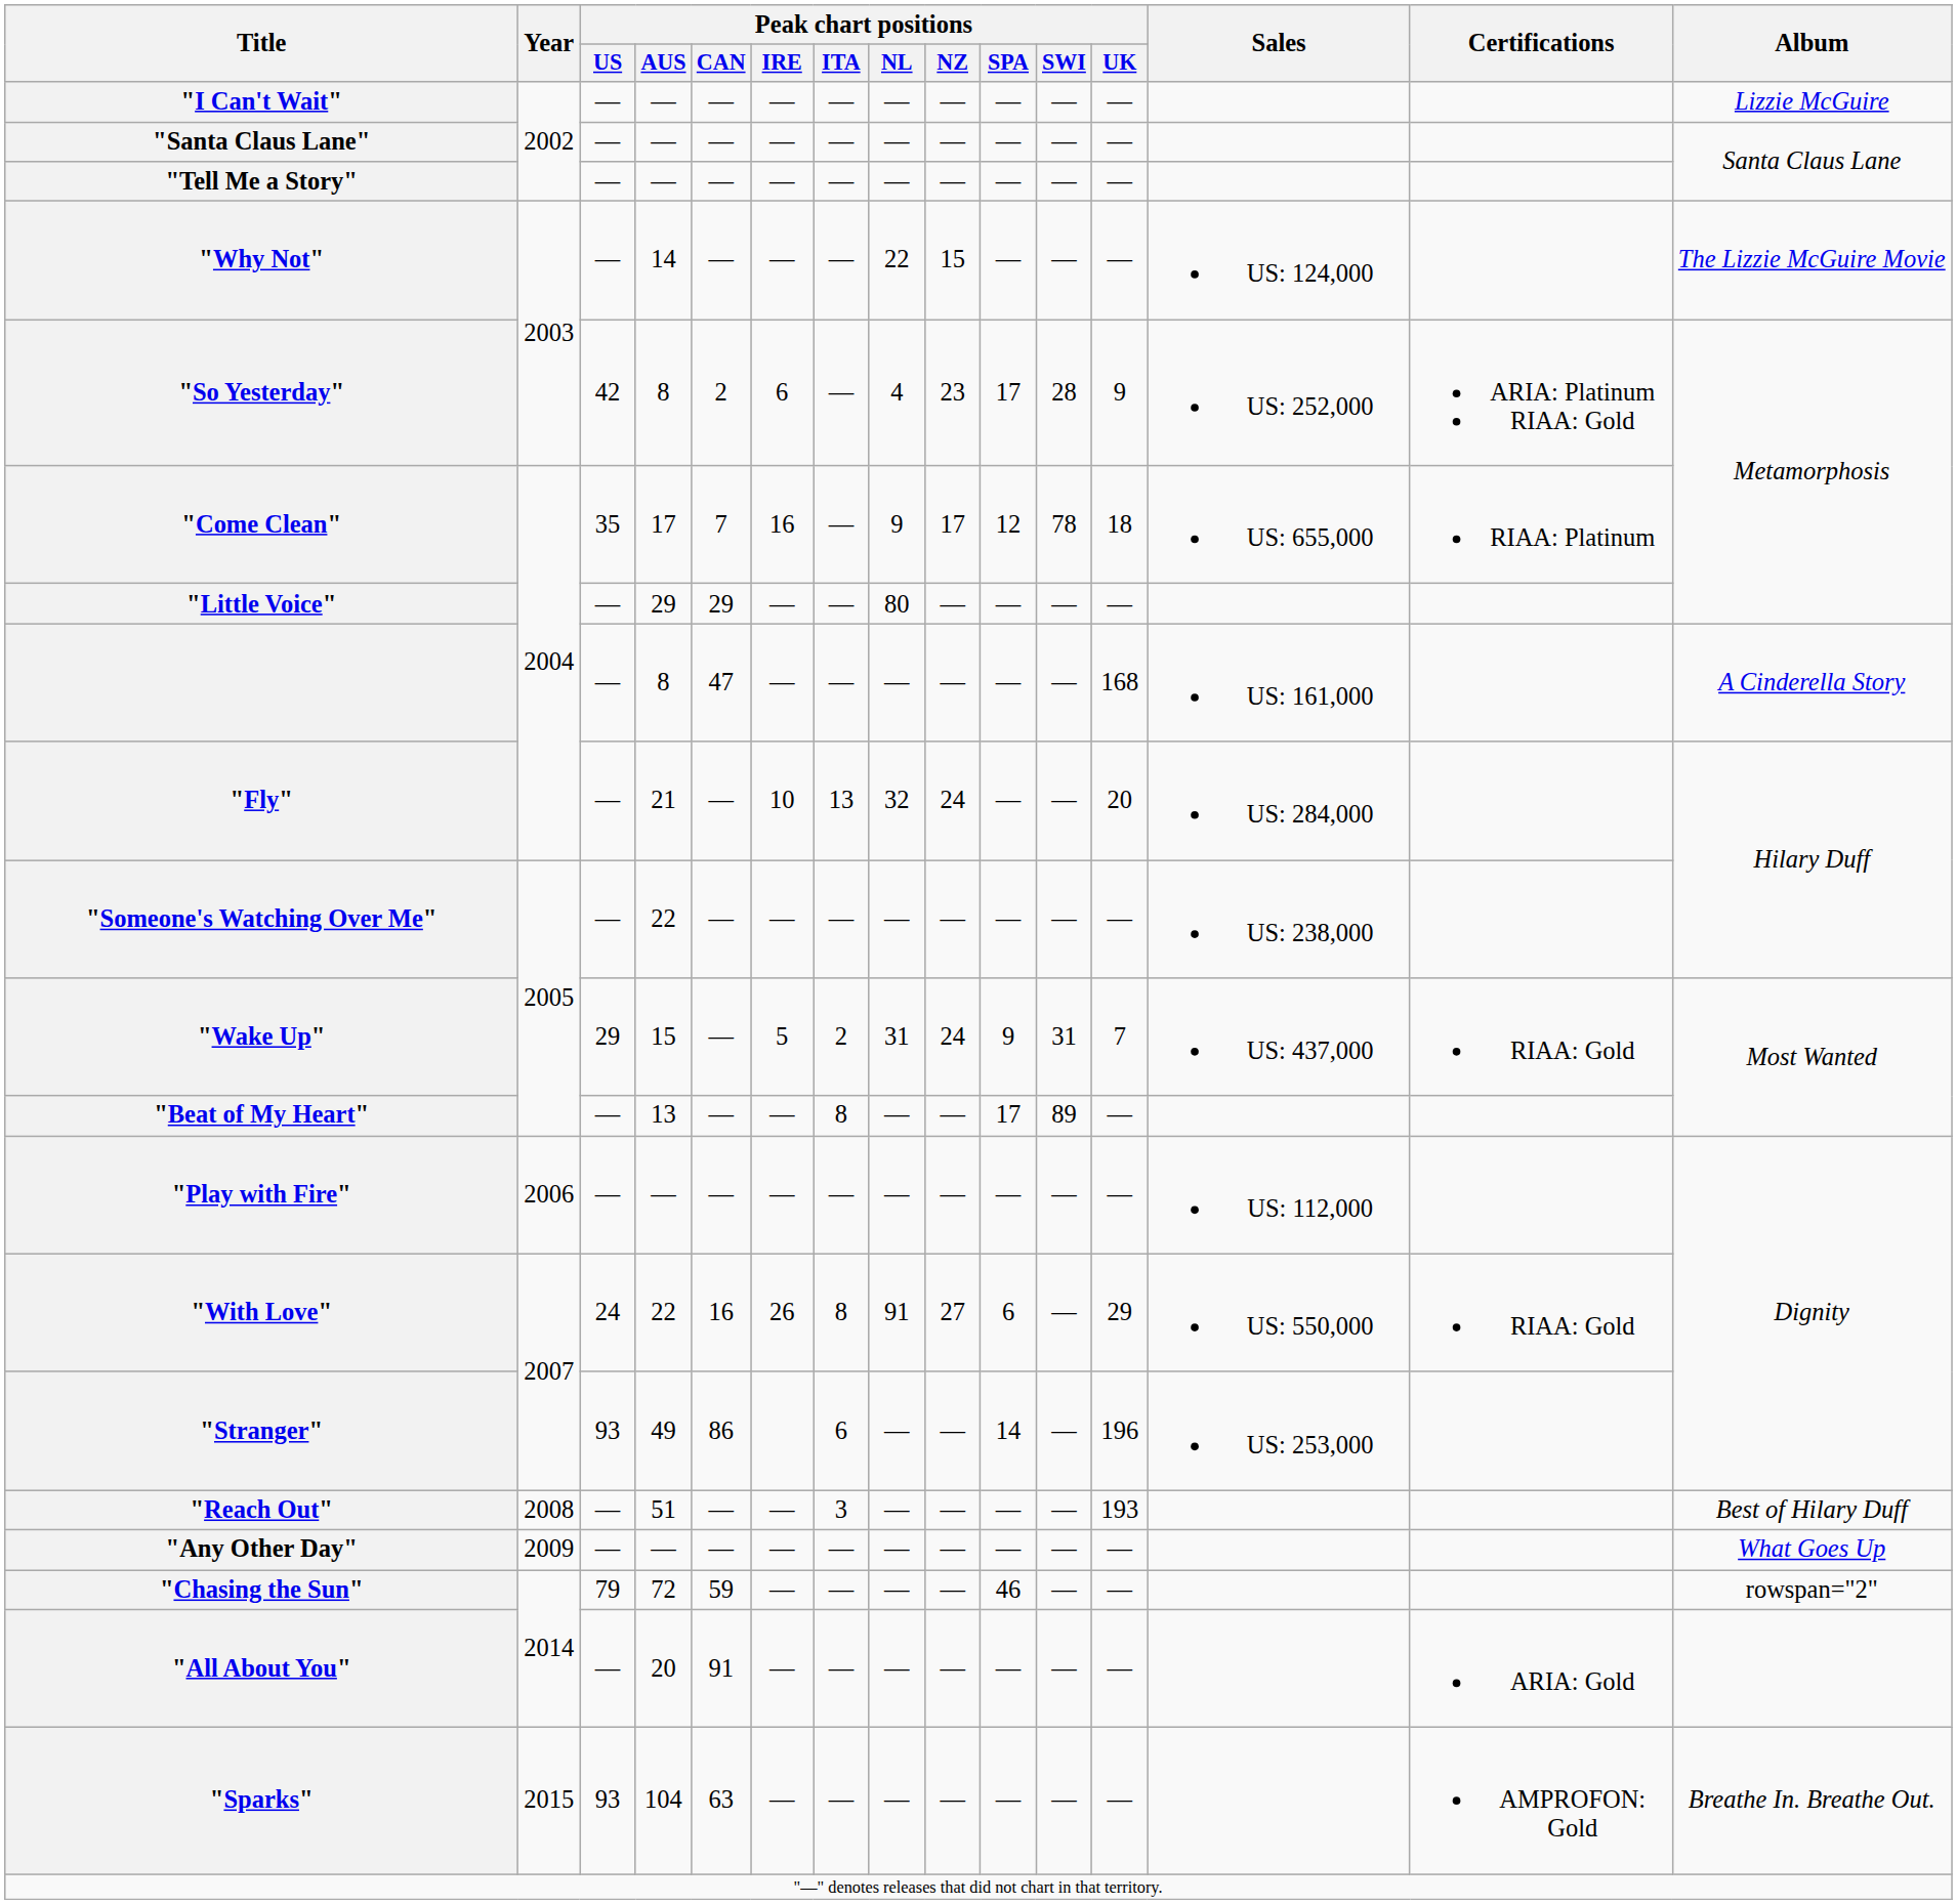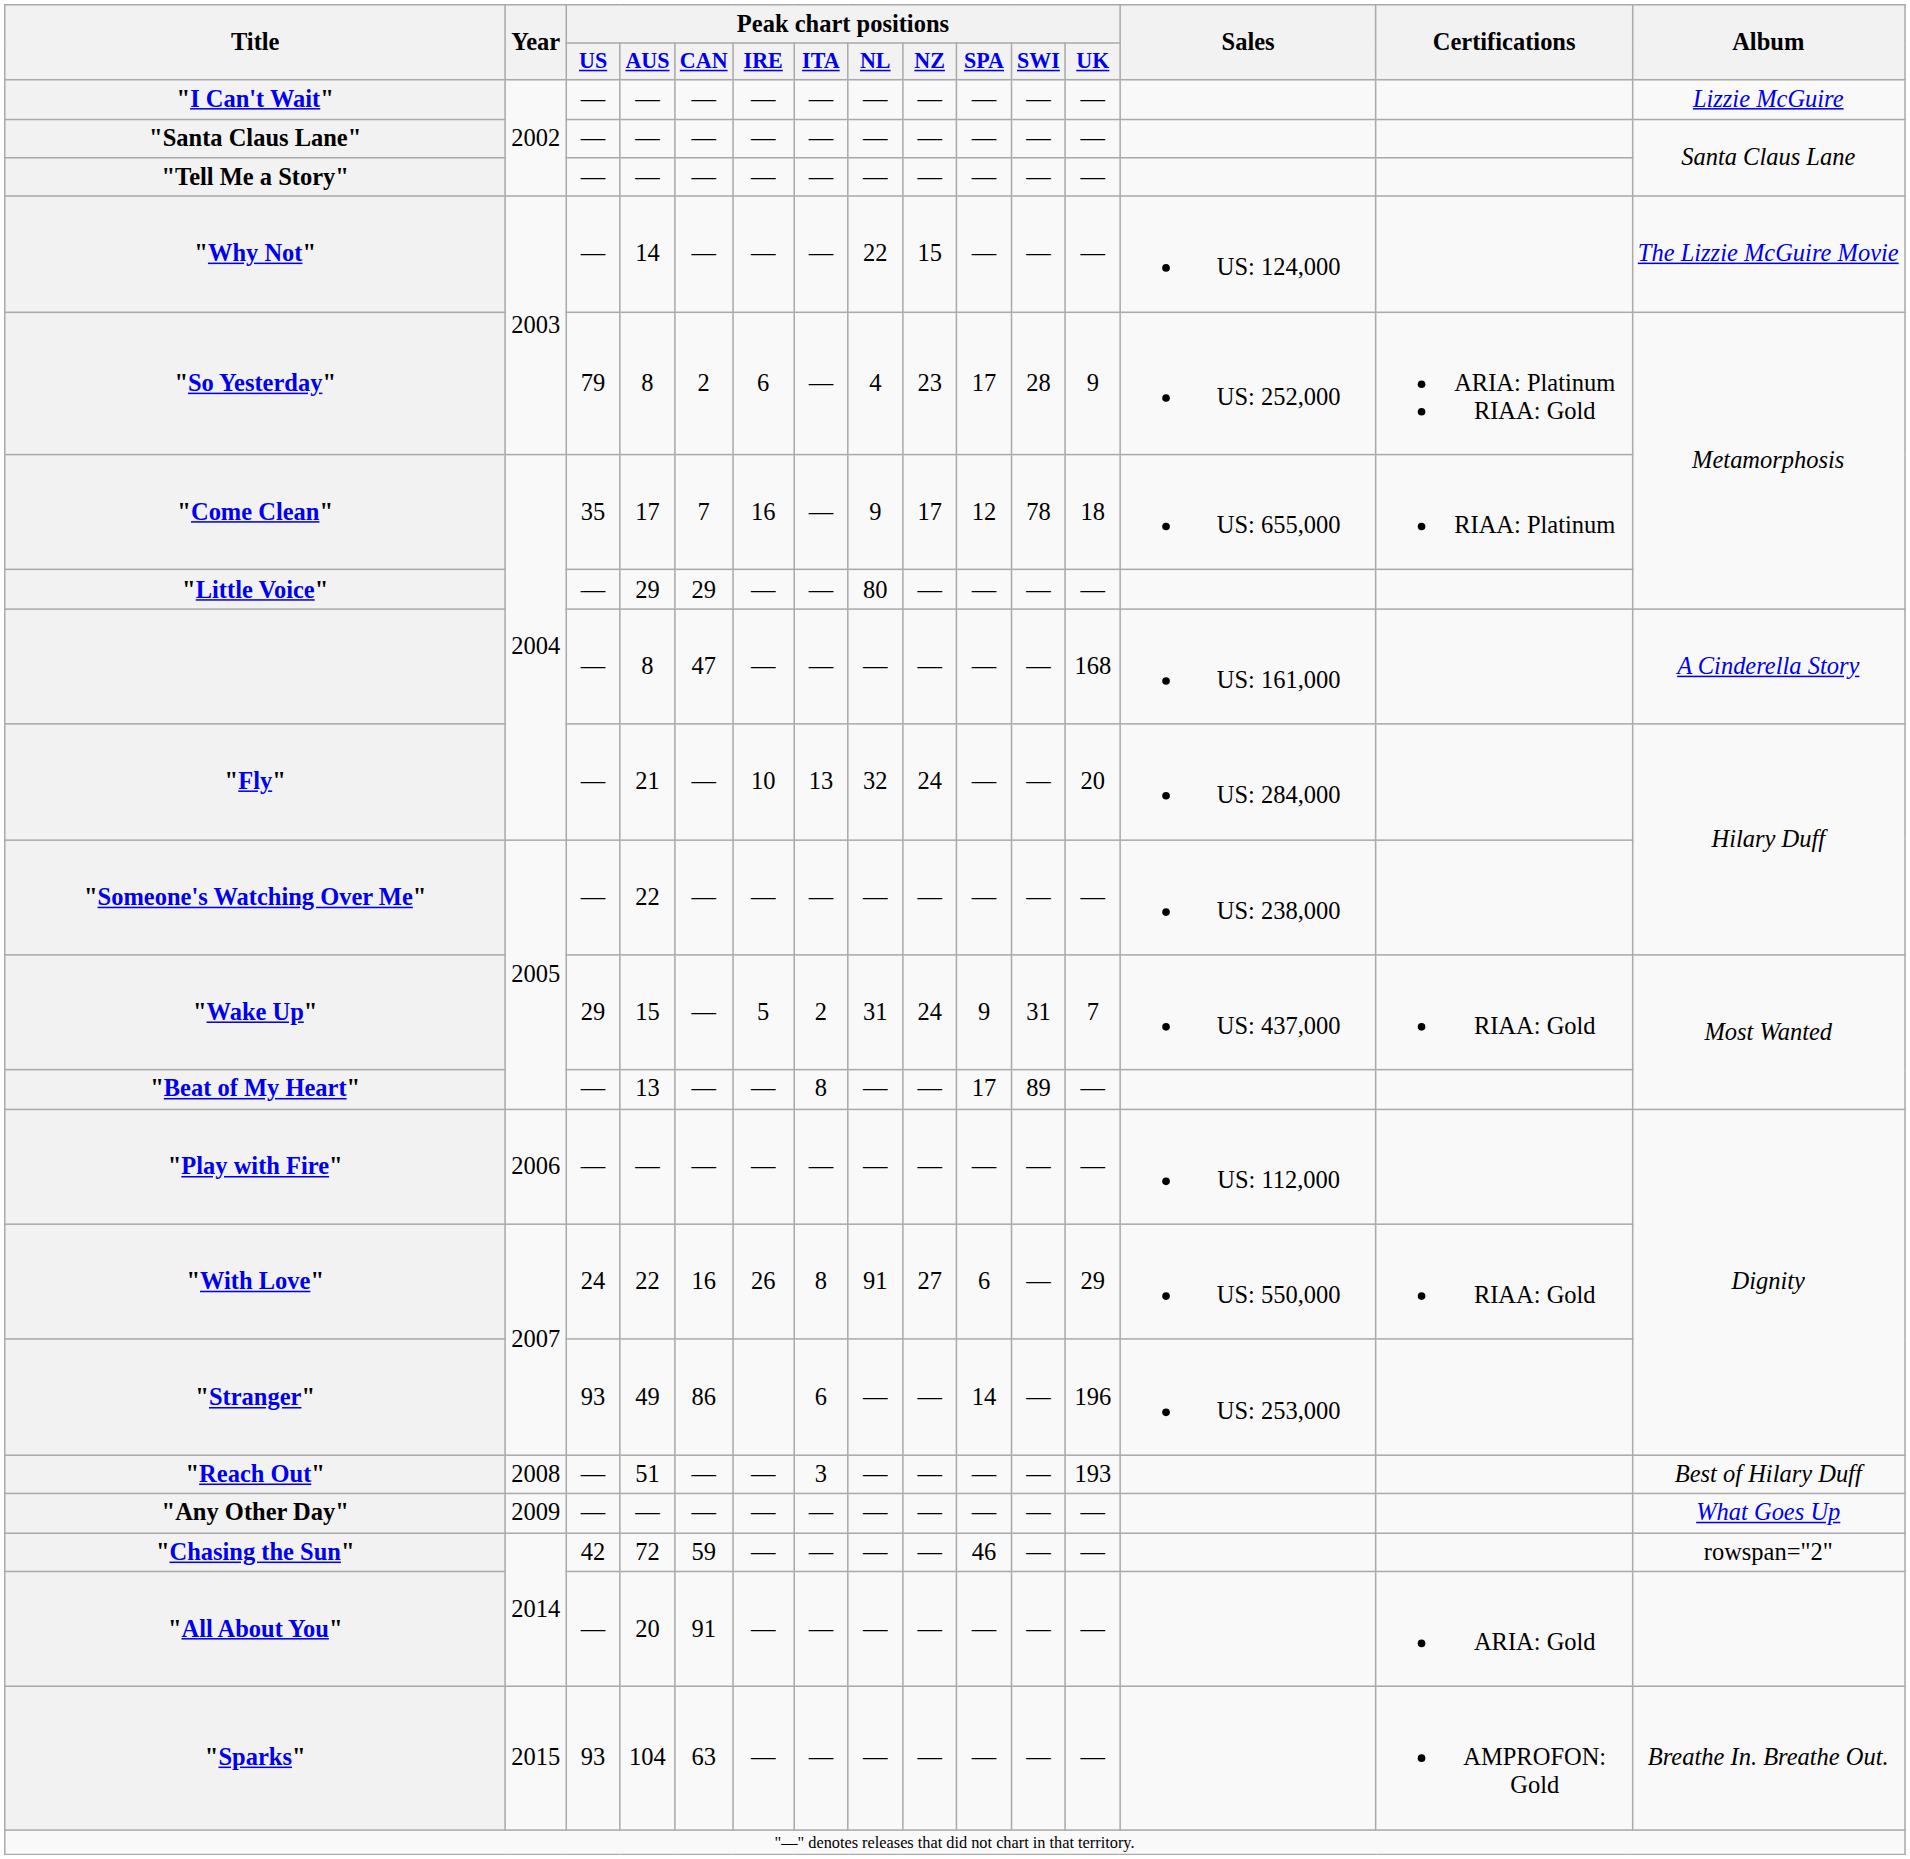"So Yesterday" | Peak chart positions / US: 42 -> 79
"Chasing the Sun" | Peak chart positions / US: 79 -> 42
